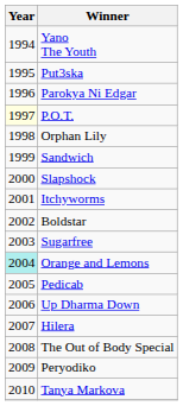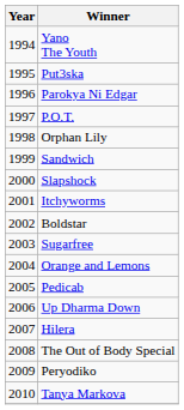P.O.T. | Year: lightyellow background -> no background
Orange and Lemons | Year: paleturquoise background -> no background
